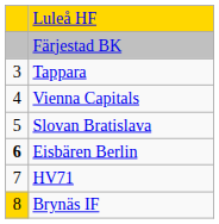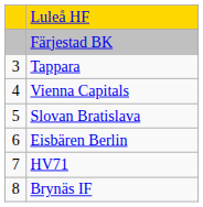Eisbären Berlin | column 1: bold -> normal
Brynäs IF | column 1: gold background -> no background
